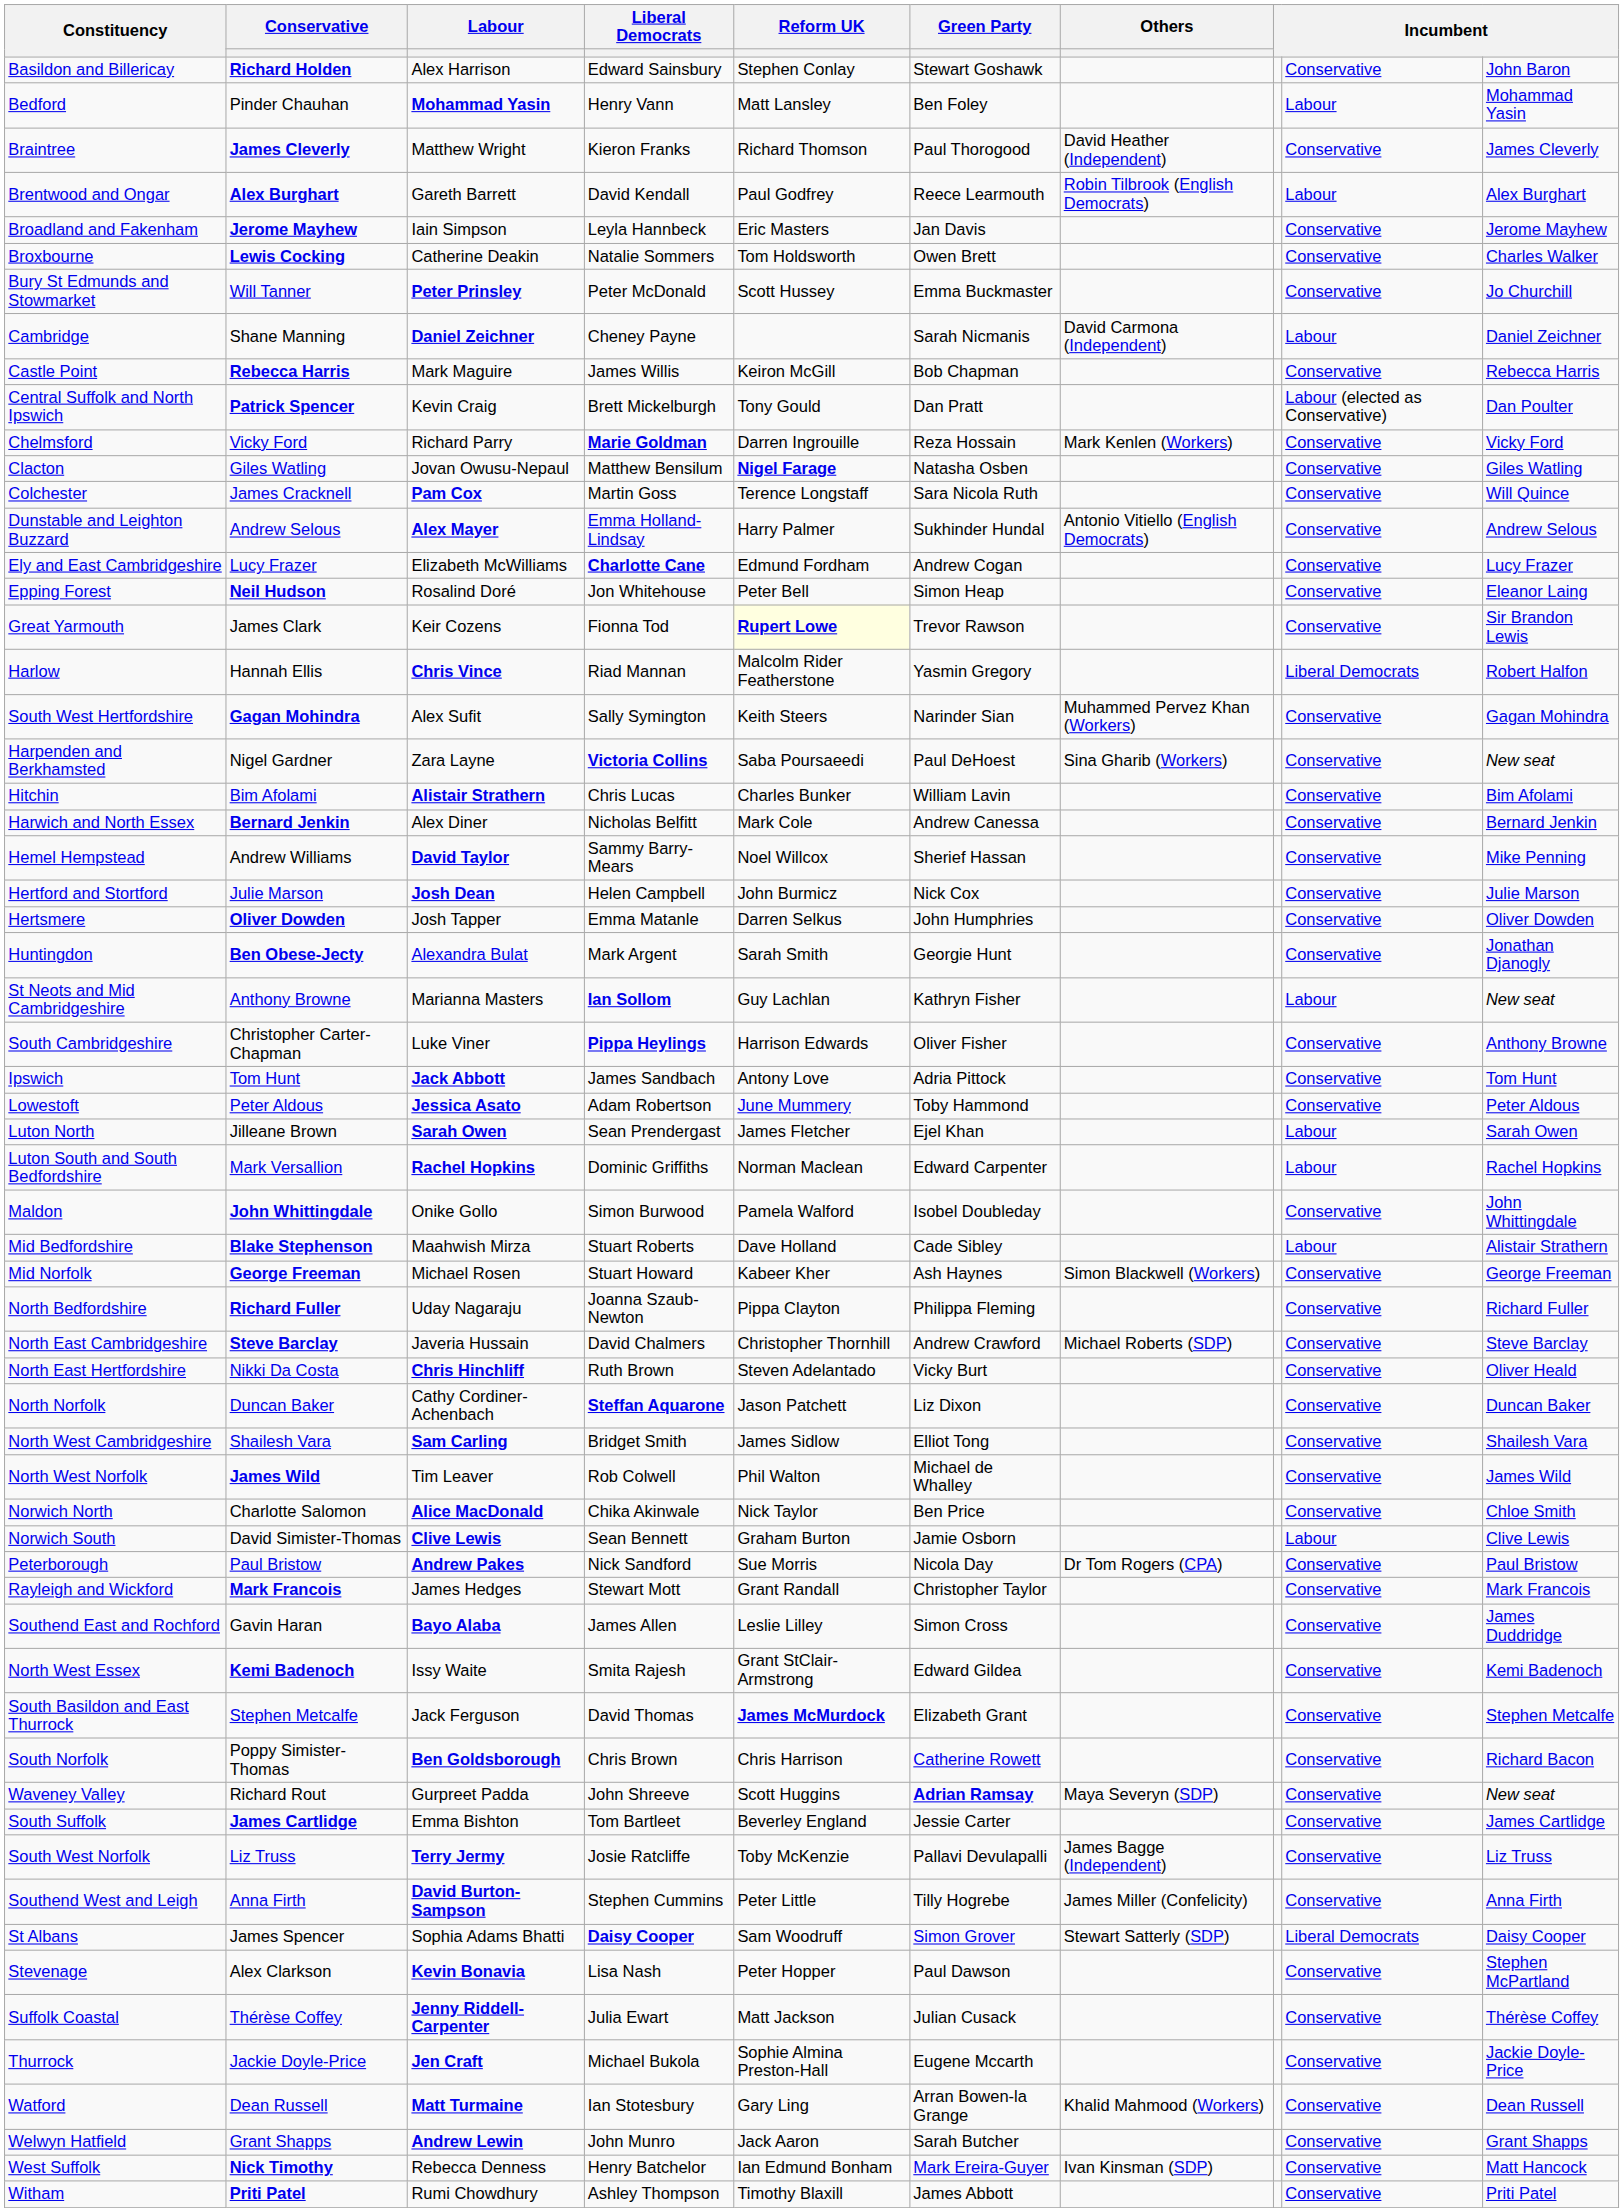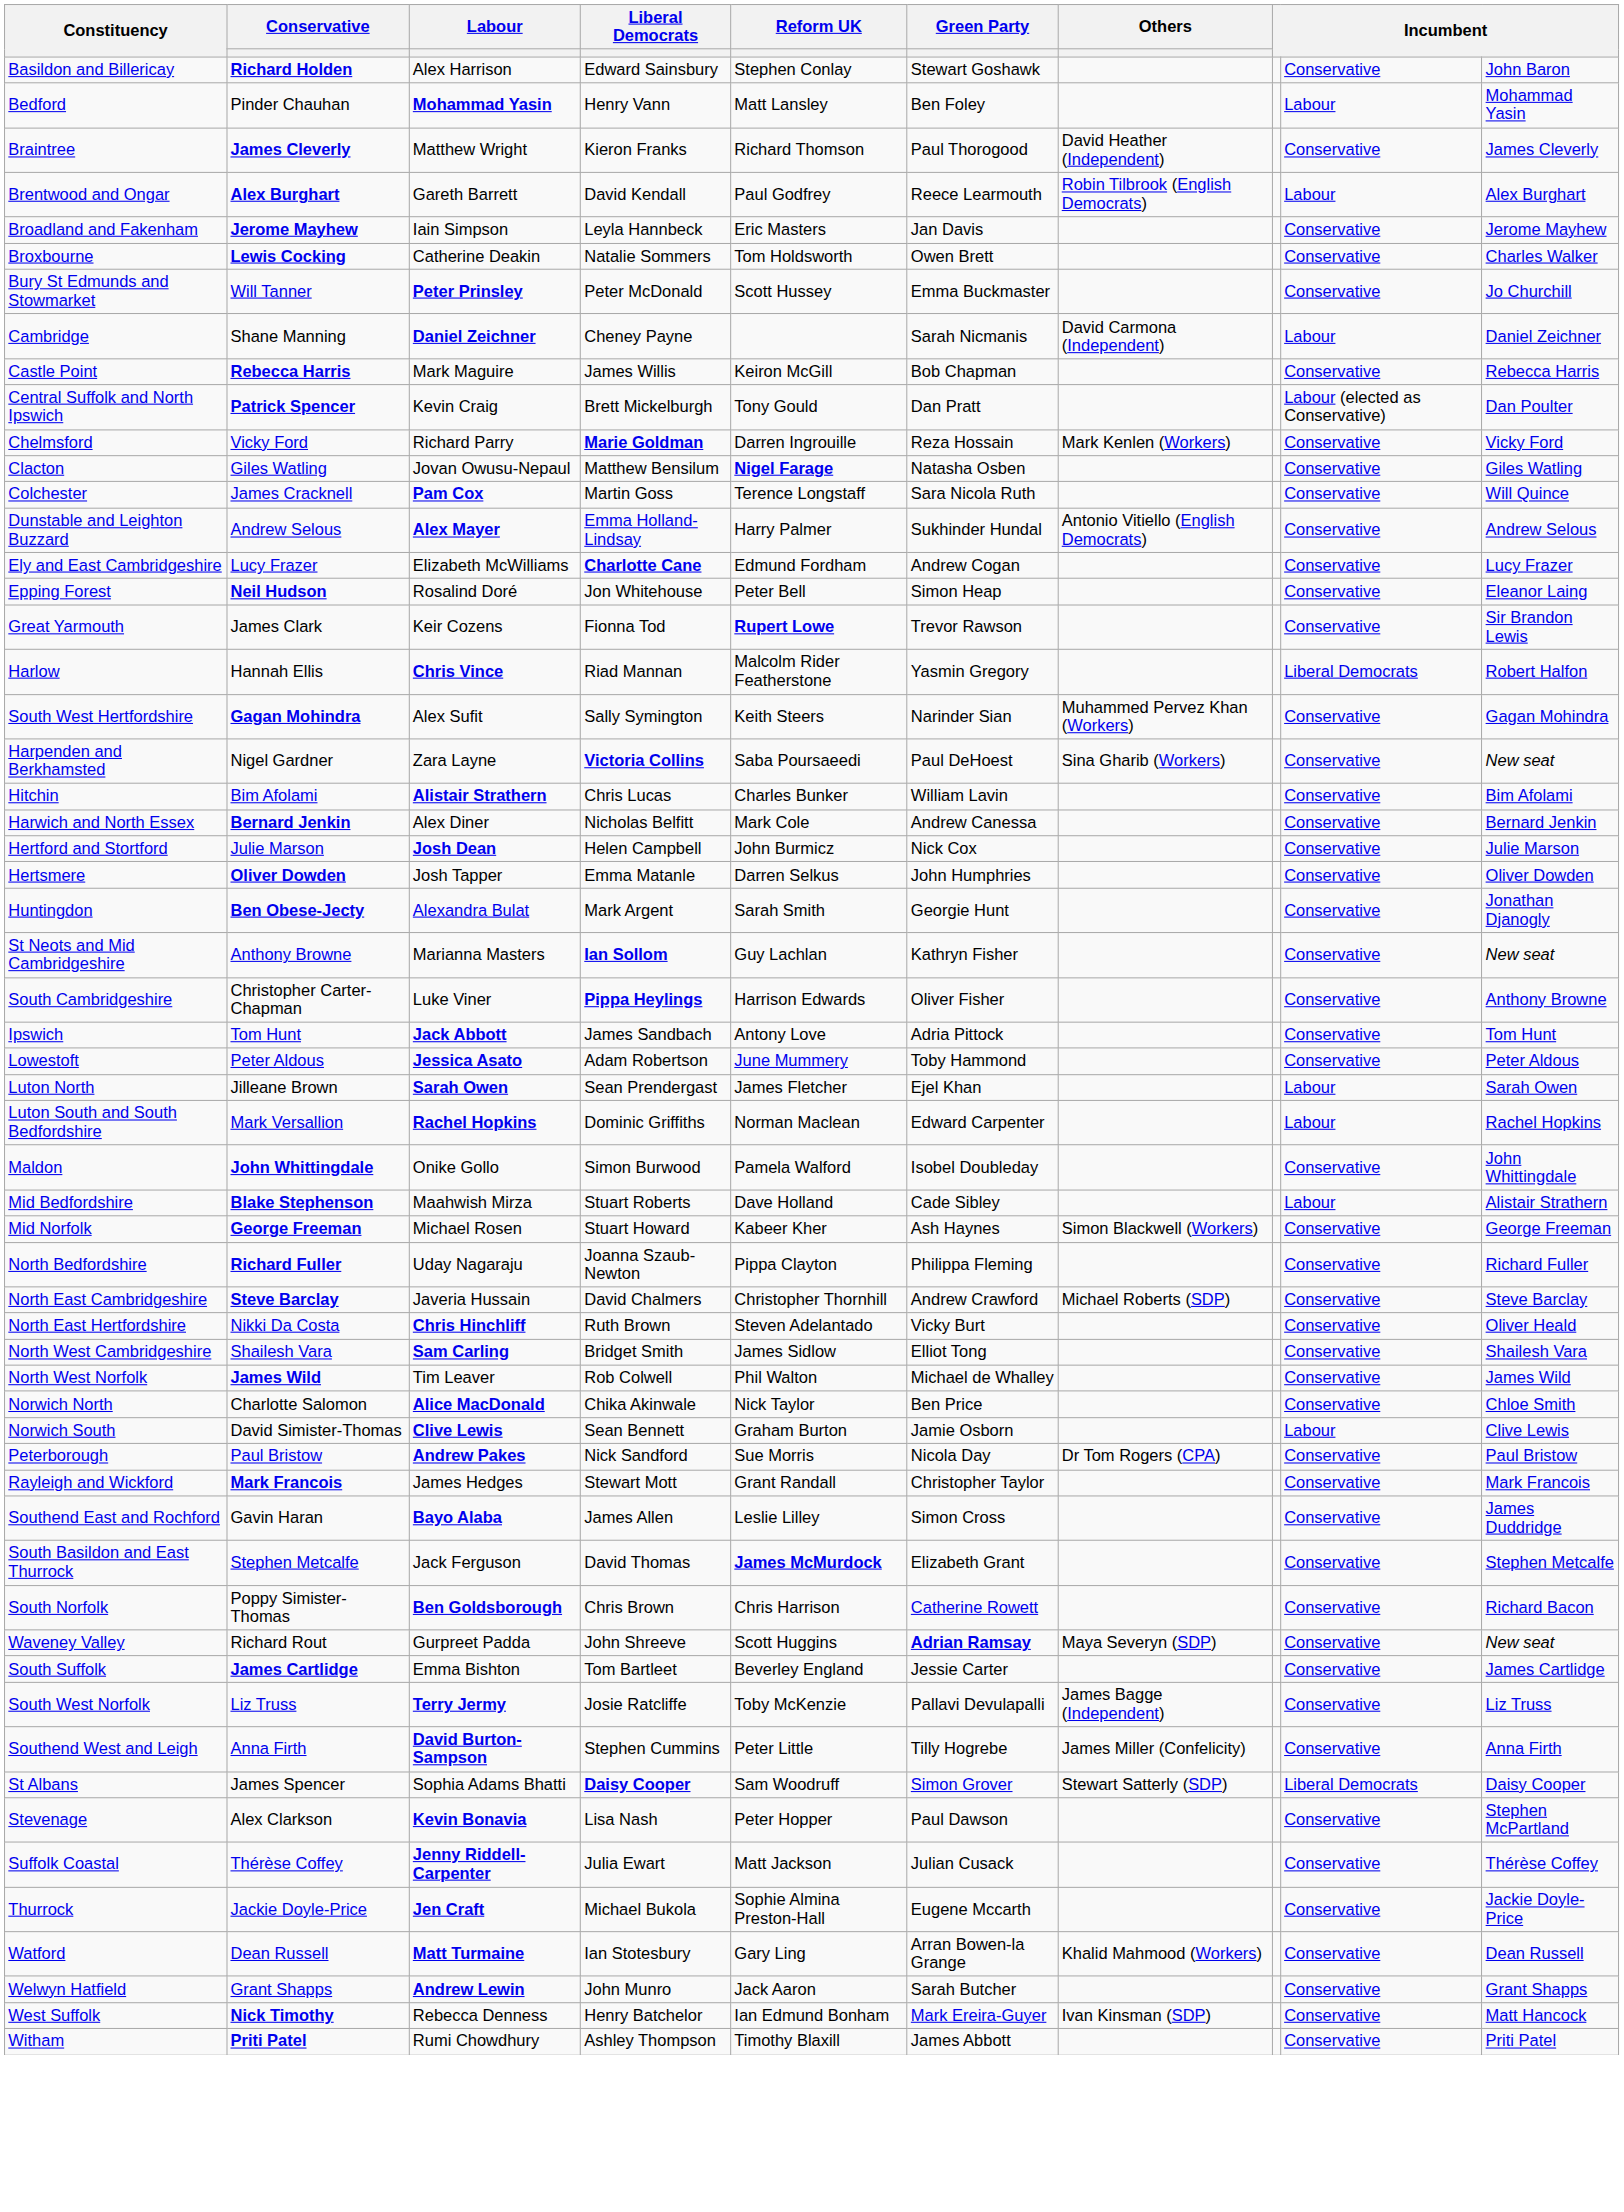Great Yarmouth | Reform UK: lightyellow background -> no background
- row: Hemel Hempstead | Andrew Williams | David Taylor | Sammy Barry-Mears | Noel Willcox | Sherief Hassan | Conservative | Mike Penning
St Neots and Mid Cambridgeshire | column 9: Labour -> Conservative
- row: North Norfolk | Duncan Baker | Cathy Cordiner-Achenbach | Steffan Aquarone | Jason Patchett | Liz Dixon | Conservative | Duncan Baker
- row: North West Essex | Kemi Badenoch | Issy Waite | Smita Rajesh | Grant StClair-Armstrong | Edward Gildea | Conservative | Kemi Badenoch
